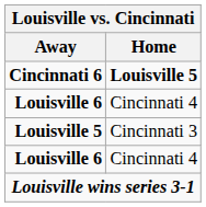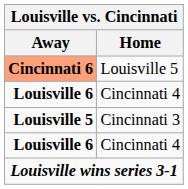Cincinnati 6 | Away: no background -> lightsalmon background
Cincinnati 6 | Home: bold -> normal
